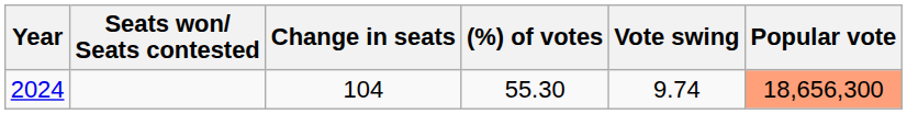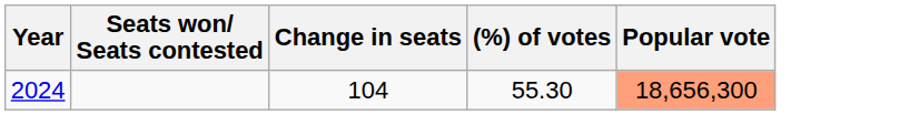- column: Vote swing | 9.74
